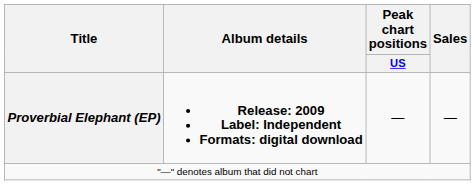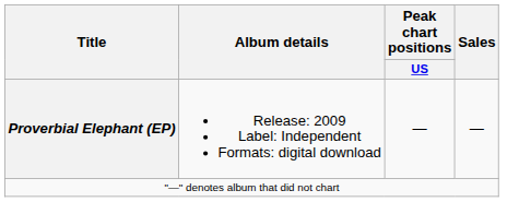Proverbial Elephant (EP) | Album details: bold -> normal
